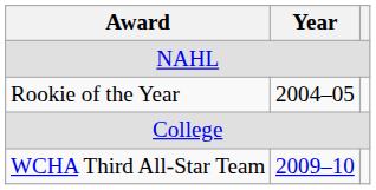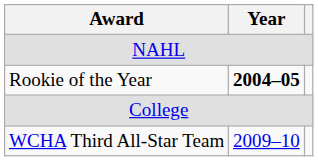Rookie of the Year | Year: normal -> bold
